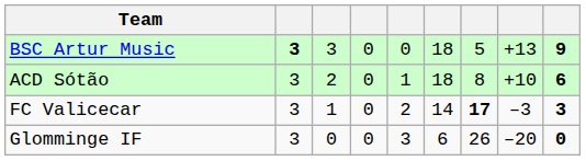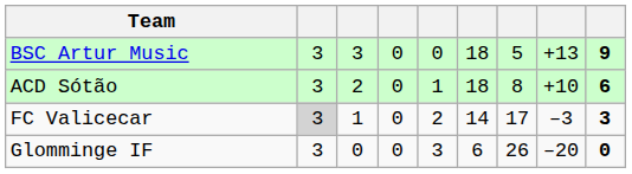BSC Artur Music | column 2: bold -> normal
FC Valicecar | column 2: no background -> lightgrey background
FC Valicecar | column 7: bold -> normal
